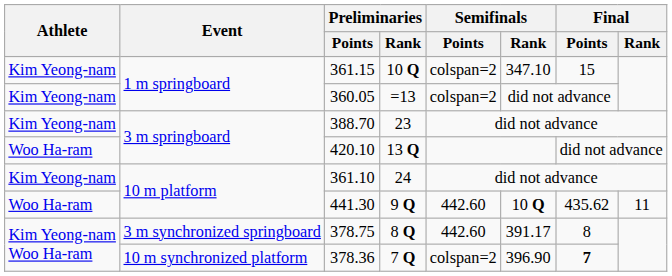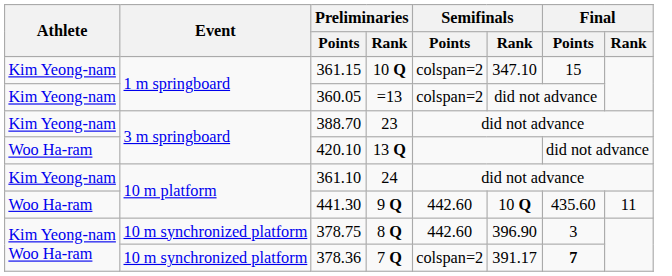441.30 | Final / Points: 435.62 -> 435.60
378.75 | Event: 3 m synchronized springboard -> 10 m synchronized platform
378.75 | Semifinals / Rank: 391.17 -> 396.90
378.75 | Final / Points: 8 -> 3
378.36 | Semifinals / Rank: 396.90 -> 391.17
